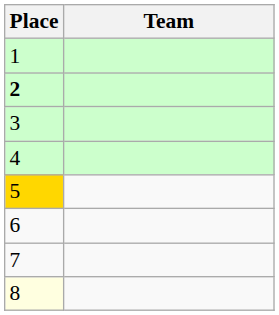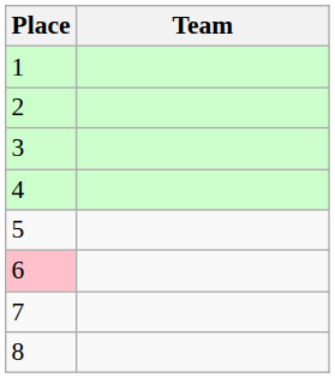2 | Place: bold -> normal
5 | Place: gold background -> no background
6 | Place: no background -> pink background
8 | Place: lightyellow background -> no background
